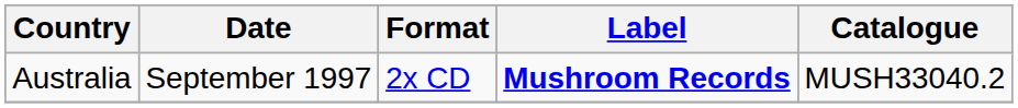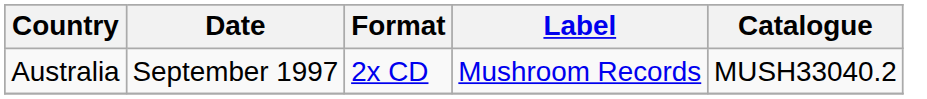Australia | Label: bold -> normal
